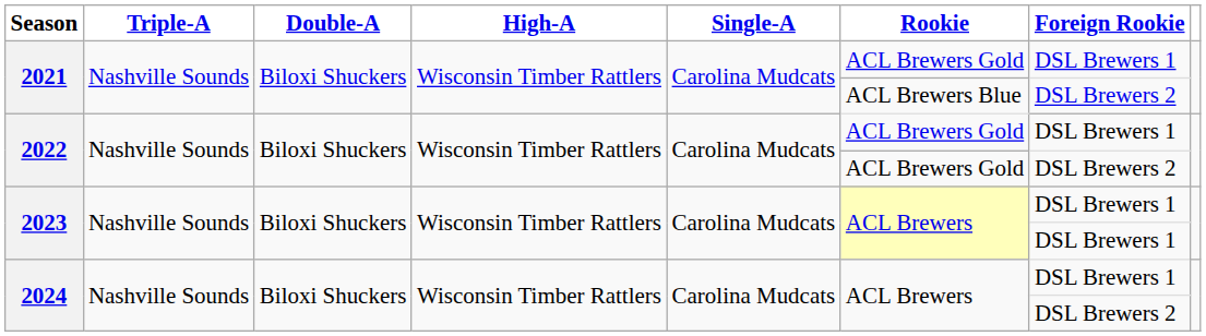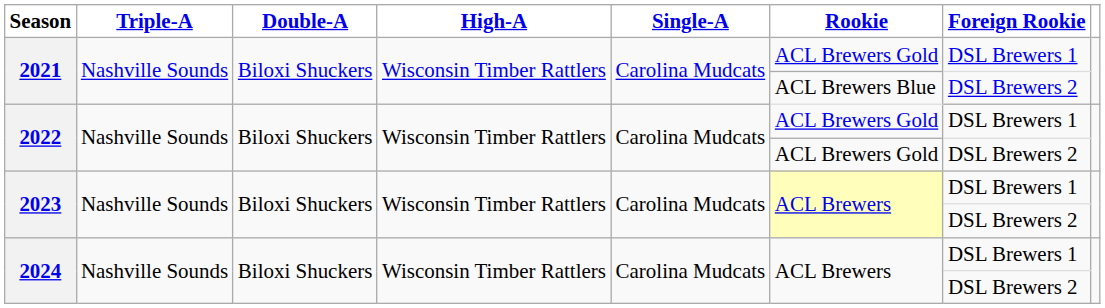row 7 | Foreign Rookie: DSL Brewers 1 -> DSL Brewers 2
